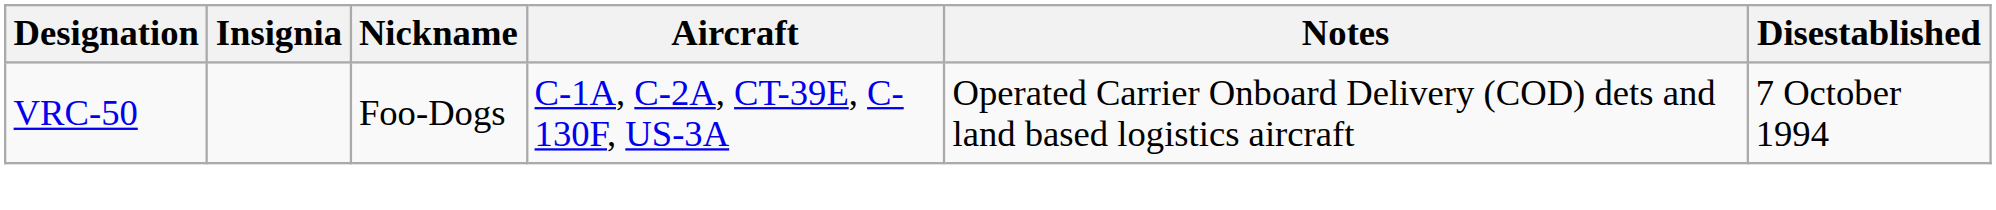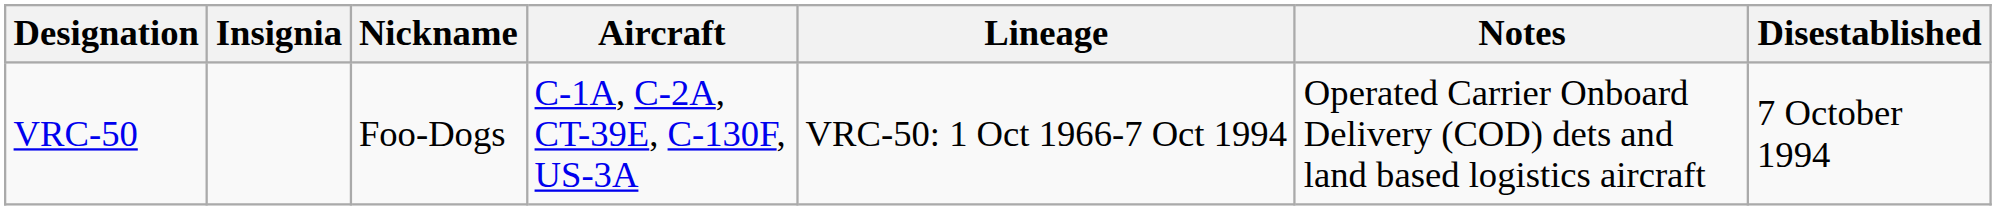+ column: Lineage | VRC-50: 1 Oct 1966-7 Oct 1994
